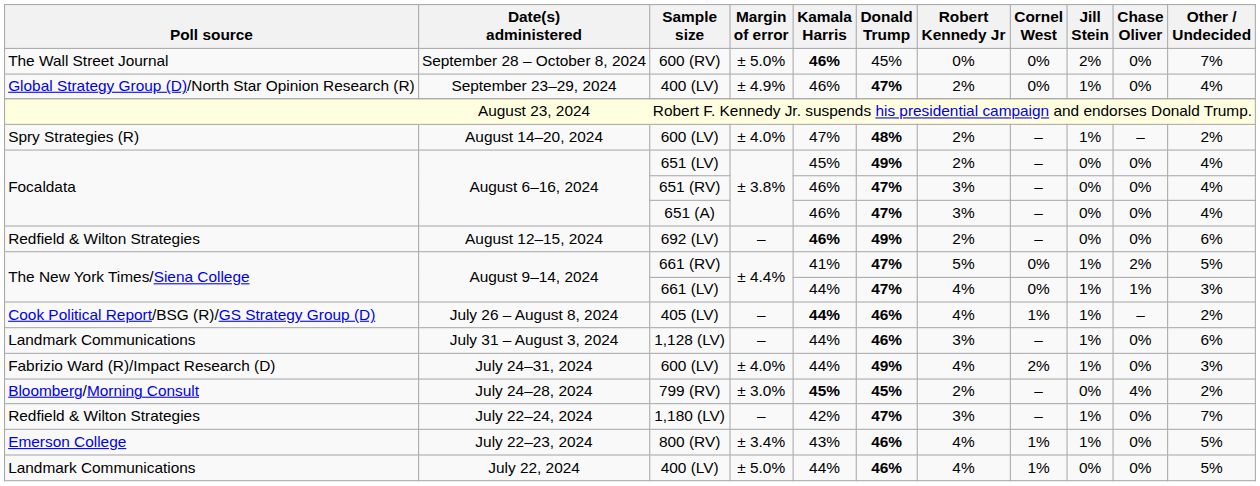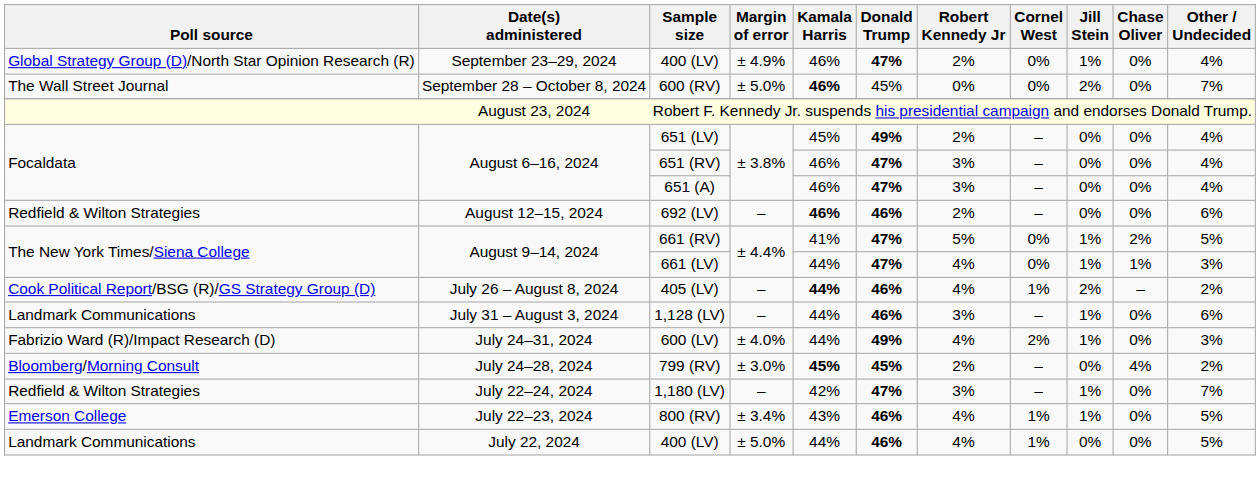rows swapped: 600 (RV) <-> September 23–29, 2024 / 400 (LV)
- row: Spry Strategies (R) | August 14–20, 2024 | 600 (LV) | ± 4.0% | 47% | 48% | 2% | – | 1% | – | 2%
692 (LV) | Donald Trump: 49% -> 46%
405 (LV) | Jill Stein: 1% -> 2%
